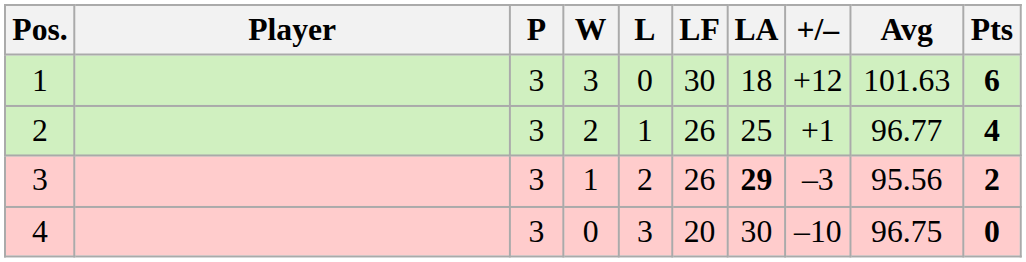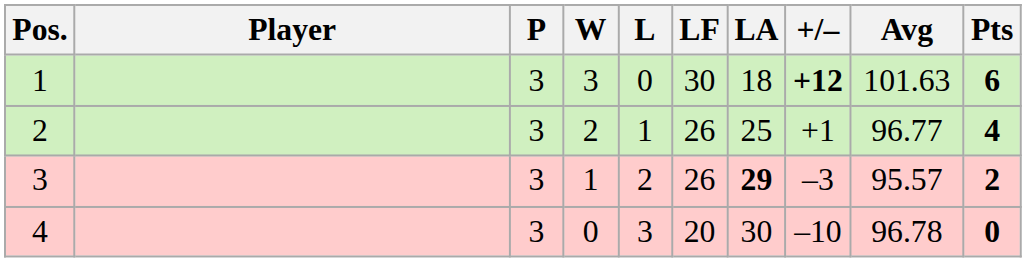row 2 | +/–: normal -> bold
row 4 | Avg: 95.56 -> 95.57
row 5 | Avg: 96.75 -> 96.78
